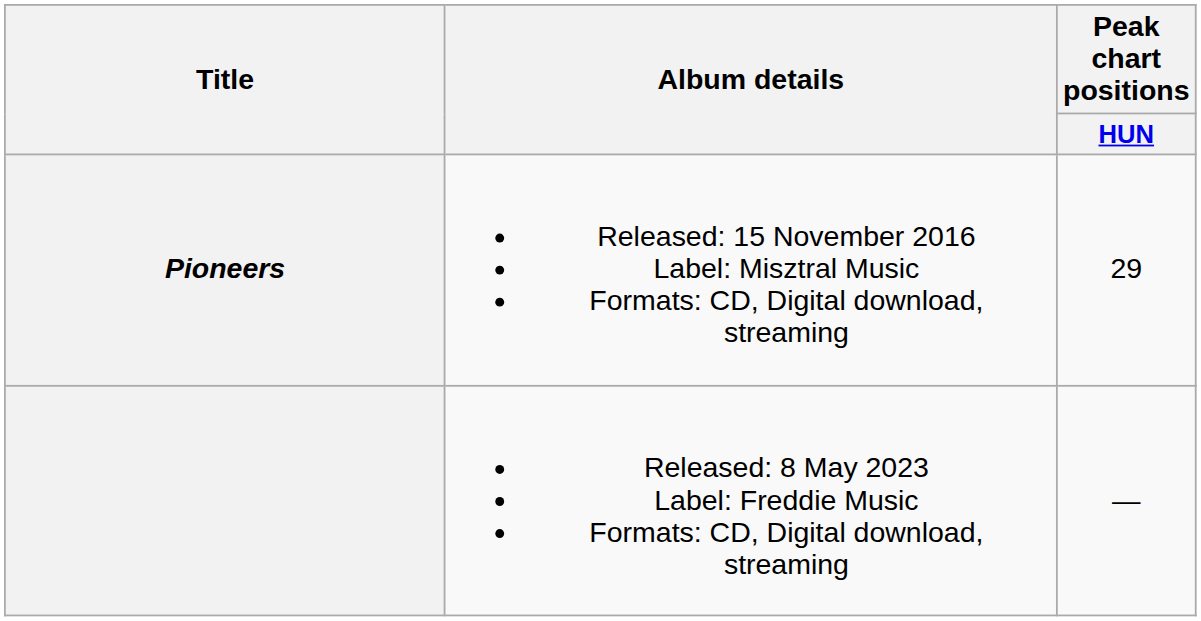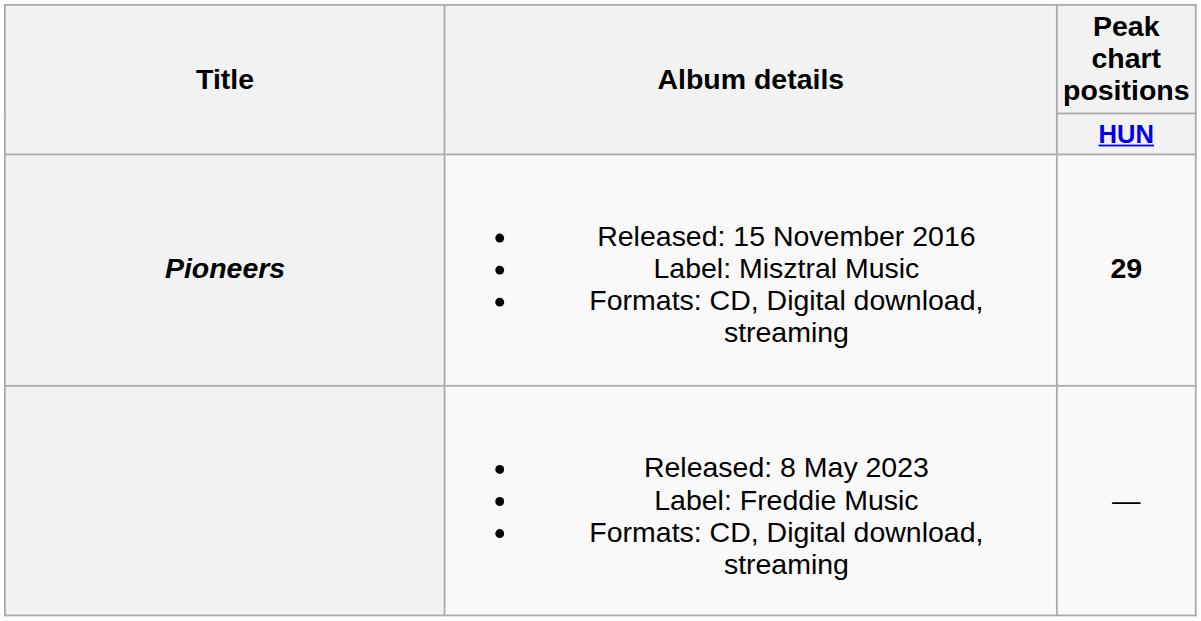Pioneers | Peak chart positions / HUN: normal -> bold
